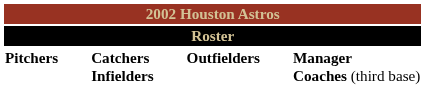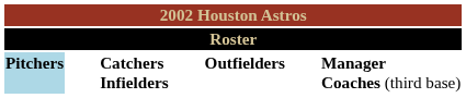Pitchers | column 1: no background -> lightblue background
